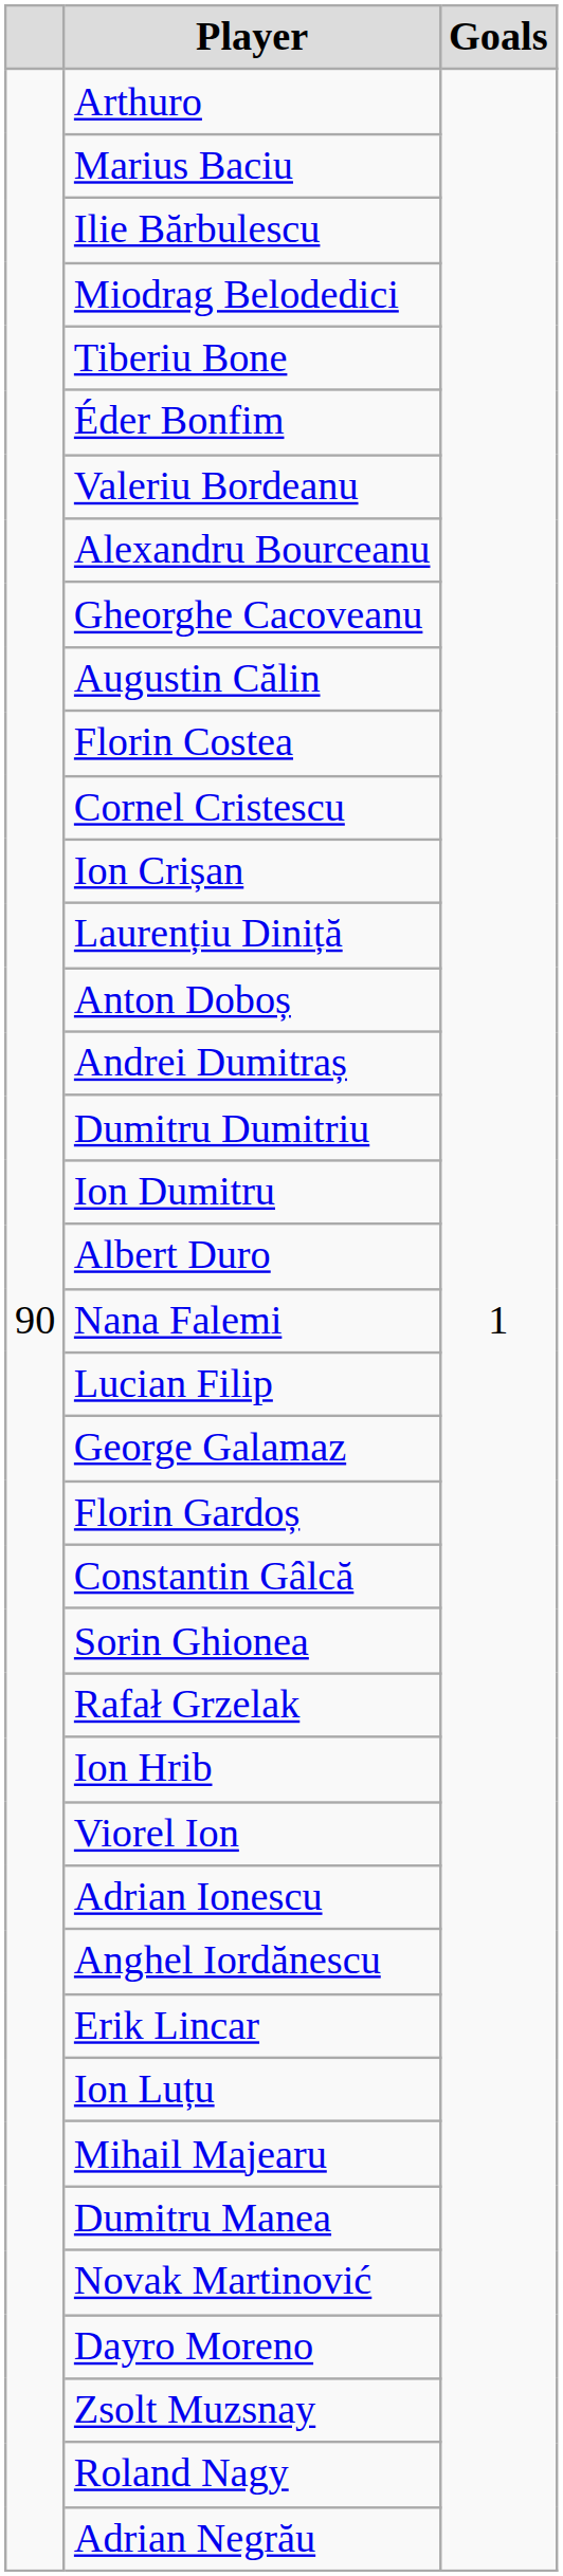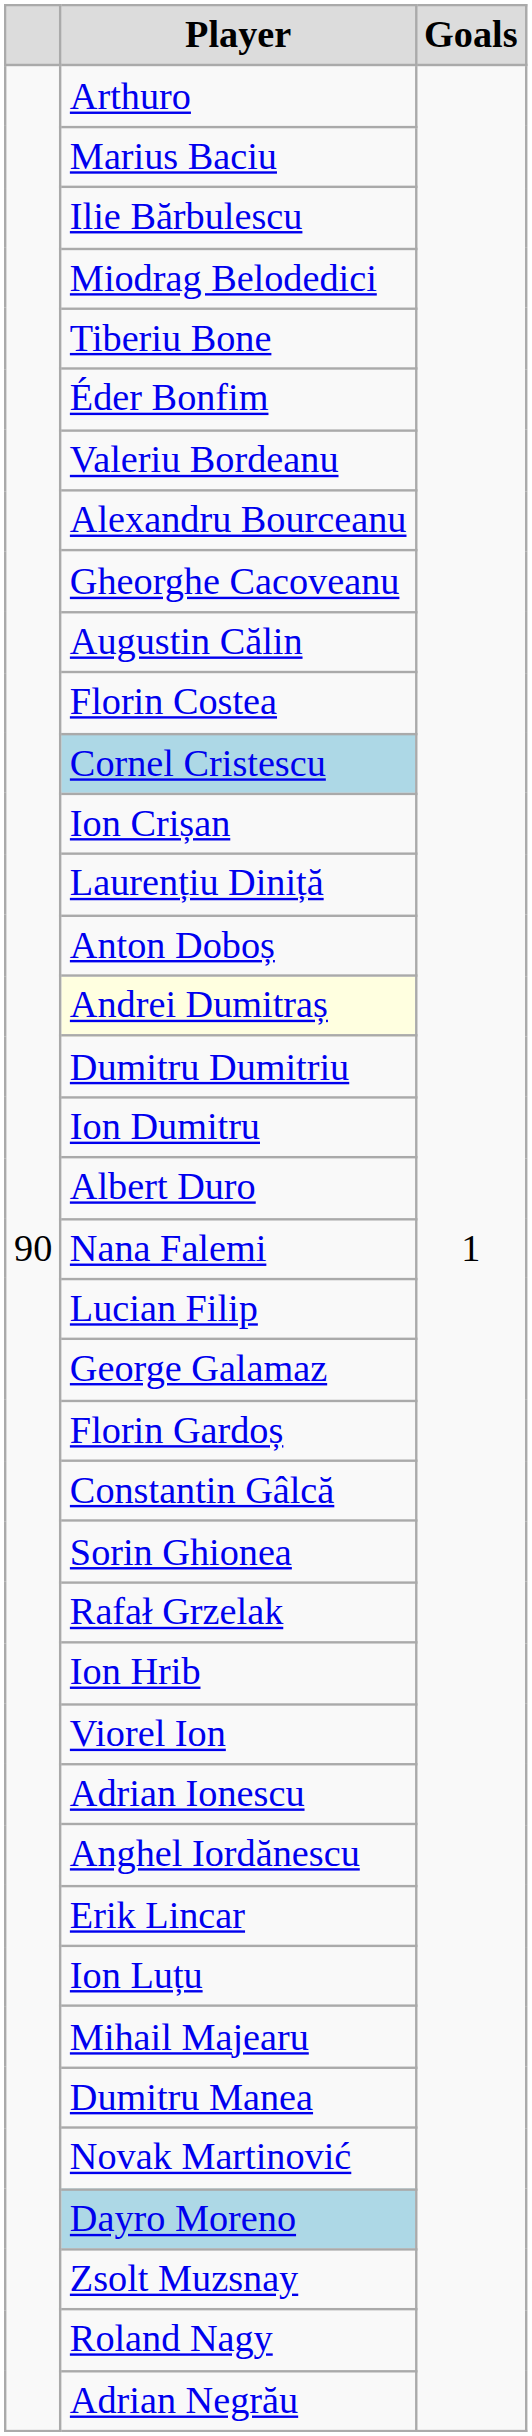Cornel Cristescu | Player: no background -> lightblue background
Andrei Dumitraș | Player: no background -> lightyellow background
Dayro Moreno | Player: no background -> lightblue background
